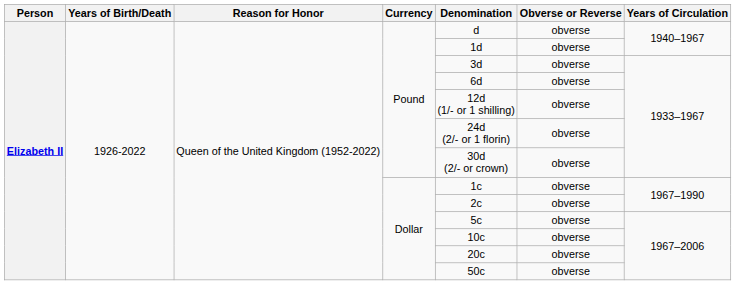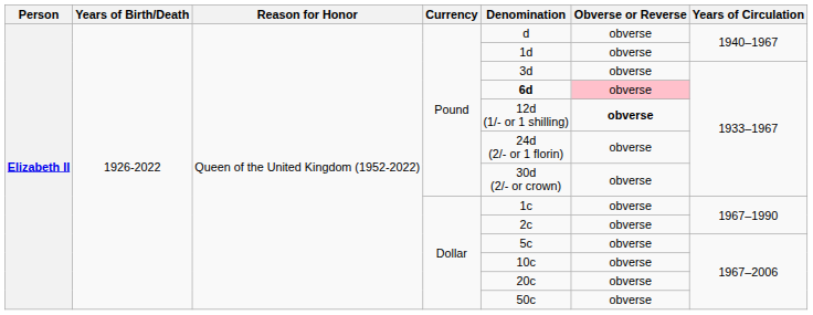row 5 | Denomination: normal -> bold
row 5 | Obverse or Reverse: no background -> pink background
row 6 | Obverse or Reverse: normal -> bold
